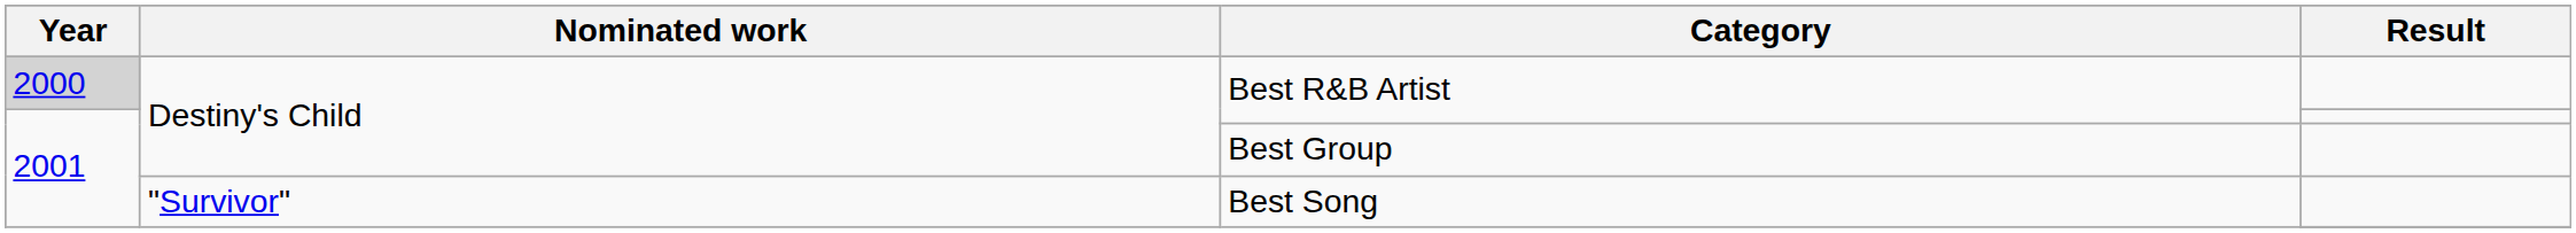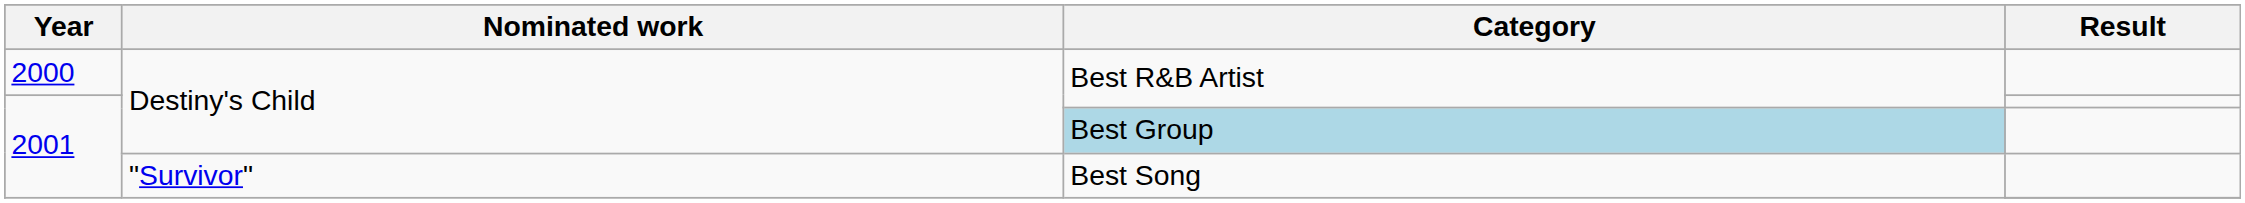2000 / Best R&B Artist | Year: lightgrey background -> no background
Best Group | Category: no background -> lightblue background
